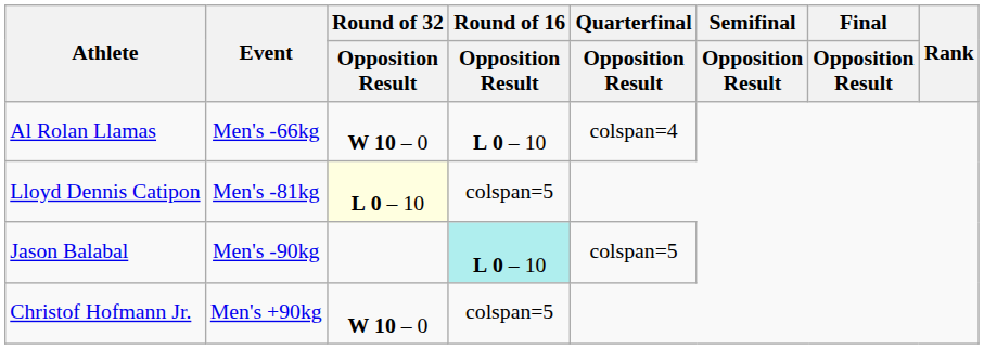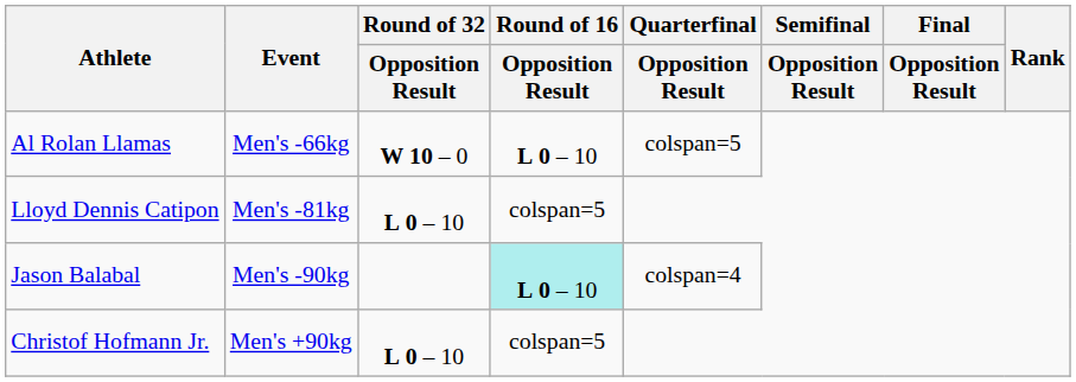Al Rolan Llamas | Quarterfinal / Opposition Result: colspan=4 -> colspan=5
Lloyd Dennis Catipon | Round of 32 / Opposition Result: lightyellow background -> no background
Jason Balabal | Quarterfinal / Opposition Result: colspan=5 -> colspan=4
Christof Hofmann Jr. | Round of 32 / Opposition Result: W 10 – 0 -> L 0 – 10
